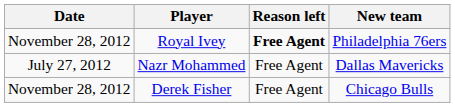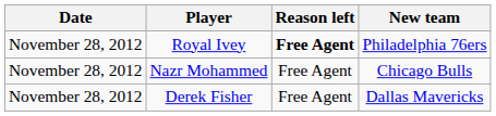Nazr Mohammed | Date: July 27, 2012 -> November 28, 2012
Nazr Mohammed | New team: Dallas Mavericks -> Chicago Bulls
Derek Fisher | New team: Chicago Bulls -> Dallas Mavericks
